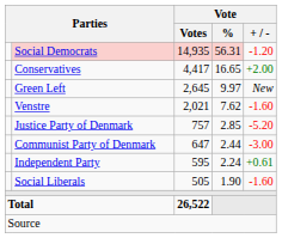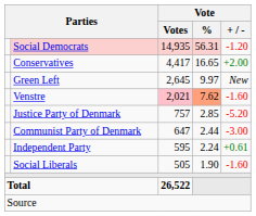Venstre | Vote / Votes: no background -> pink background
Venstre | Vote / %: no background -> lightsalmon background
